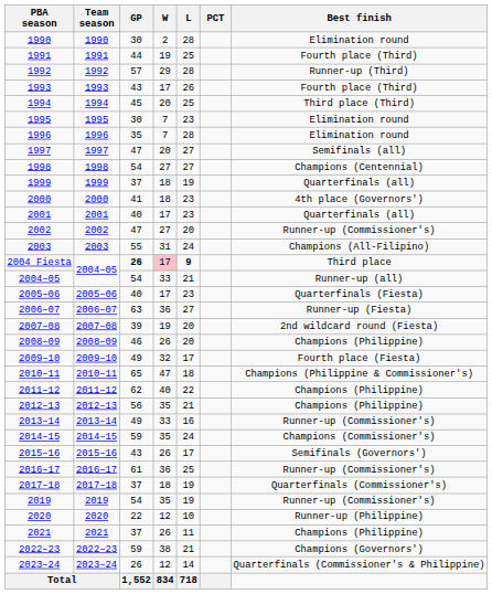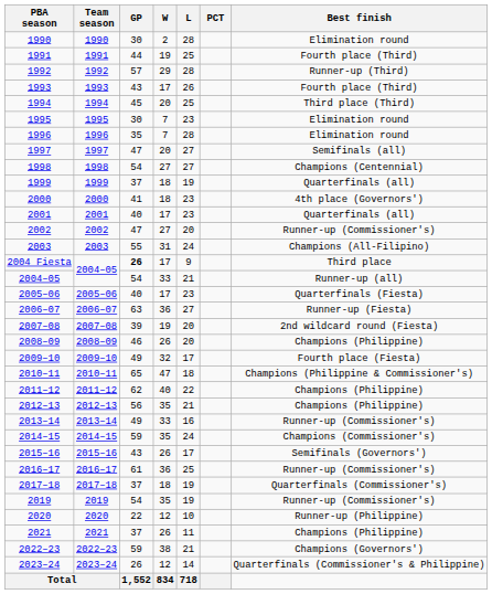2004 Fiesta | W: pink background -> no background
2004 Fiesta | L: bold -> normal
